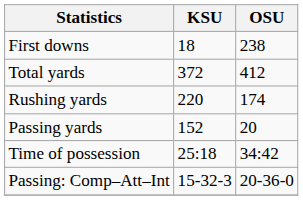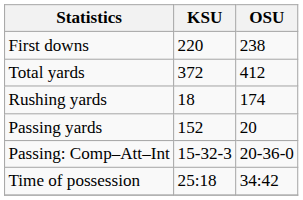First downs | KSU: 18 -> 220
Rushing yards | KSU: 220 -> 18
rows swapped: Passing: Comp–Att–Int <-> Time of possession
